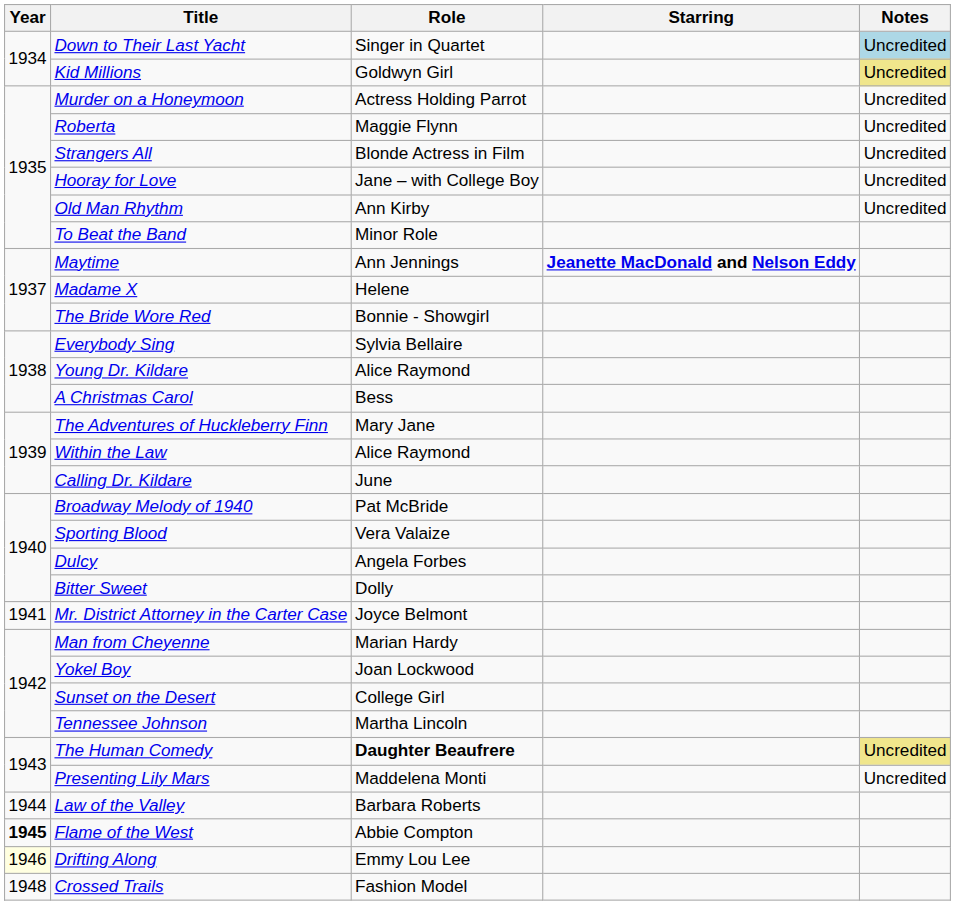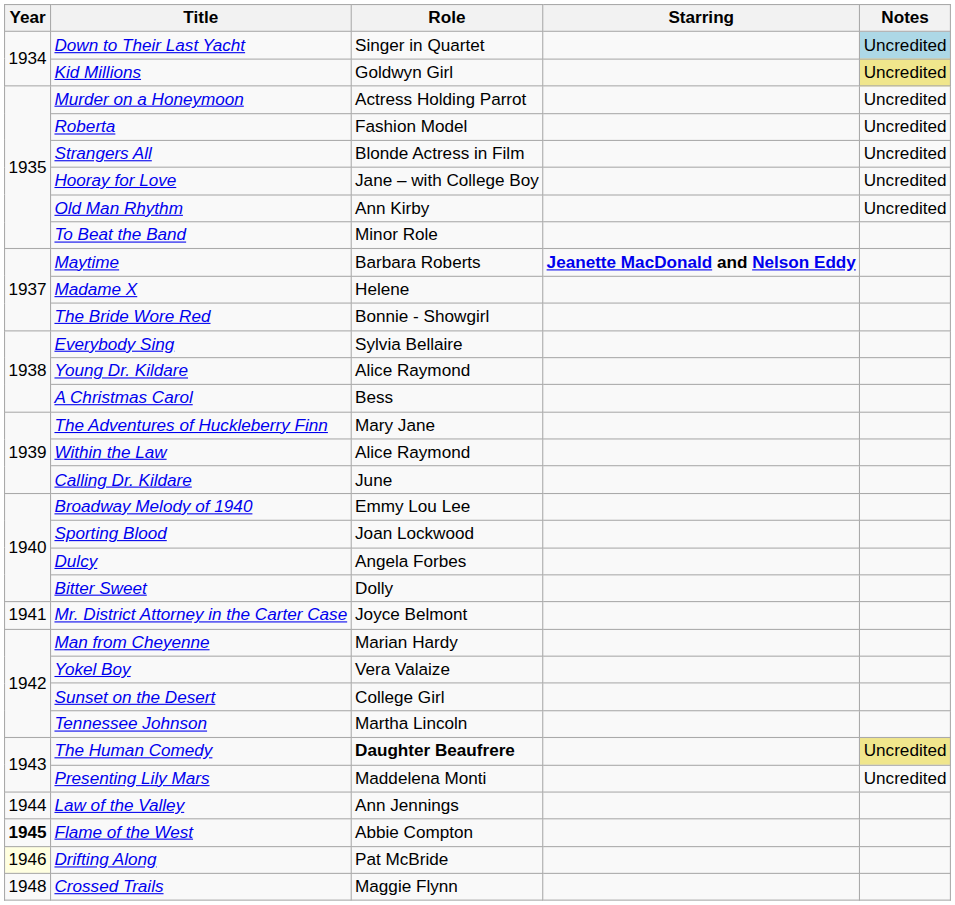Roberta | Role: Maggie Flynn -> Fashion Model
Maytime | Role: Ann Jennings -> Barbara Roberts
Broadway Melody of 1940 | Role: Pat McBride -> Emmy Lou Lee
Sporting Blood | Role: Vera Valaize -> Joan Lockwood
Yokel Boy | Role: Joan Lockwood -> Vera Valaize
Law of the Valley | Role: Barbara Roberts -> Ann Jennings
Drifting Along | Role: Emmy Lou Lee -> Pat McBride
Crossed Trails | Role: Fashion Model -> Maggie Flynn
